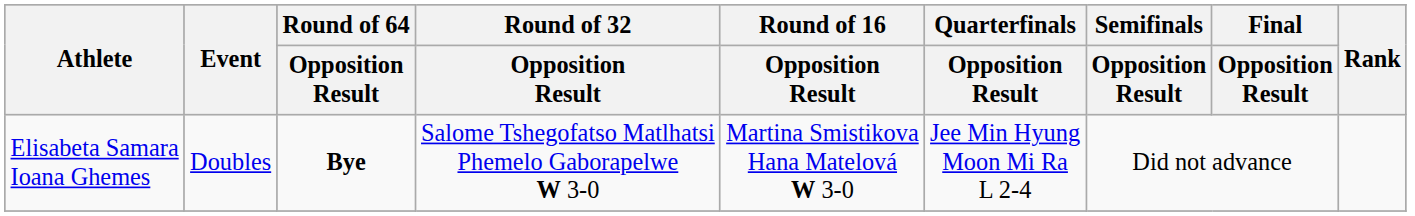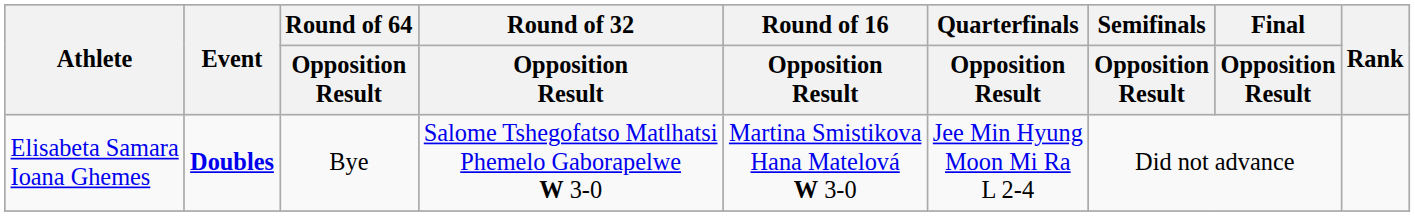Elisabeta Samara Ioana Ghemes | Event: normal -> bold
Elisabeta Samara Ioana Ghemes | Round of 64 / Opposition Result: bold -> normal
